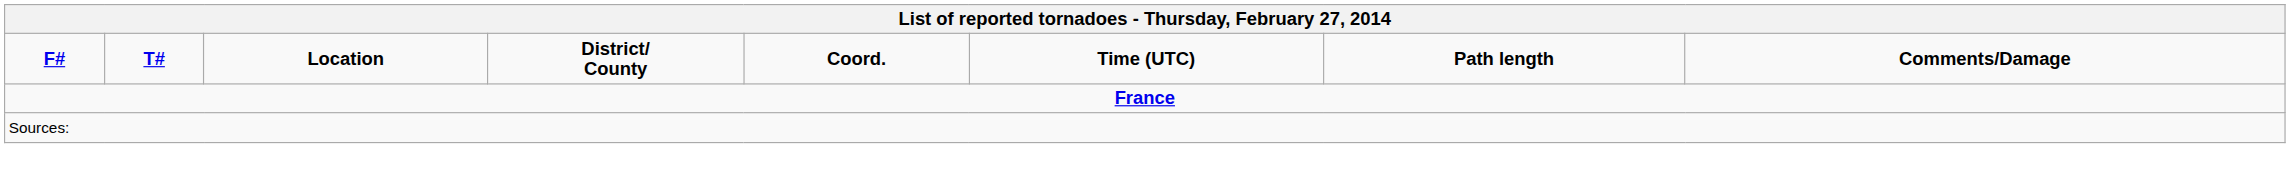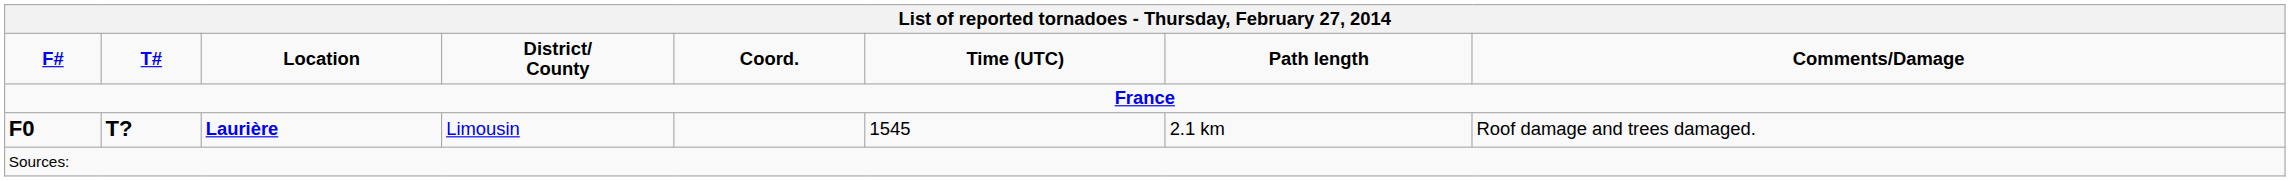+ row: F0 | T? | Laurière | Limousin | 1545 | 2.1 km | Roof damage and trees damaged.
